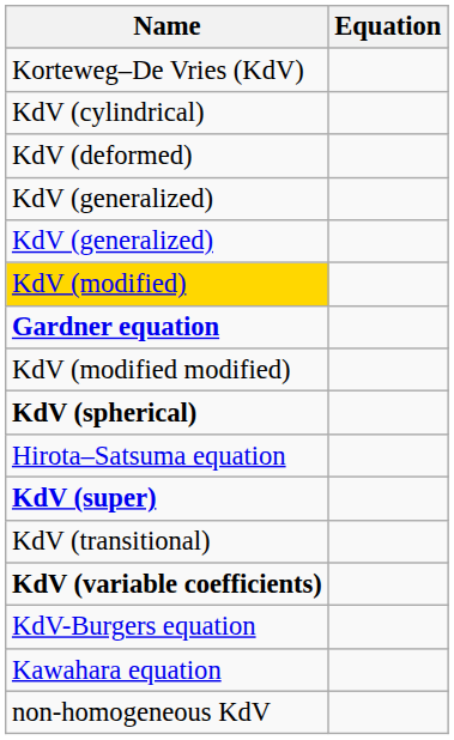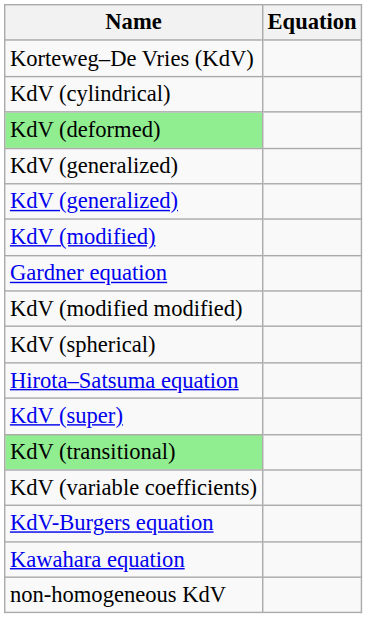row 4 | Name: no background -> lightgreen background
row 7 | Name: gold background -> no background
row 8 | Name: bold -> normal
row 10 | Name: bold -> normal
row 12 | Name: bold -> normal
row 13 | Name: no background -> lightgreen background
row 14 | Name: bold -> normal
